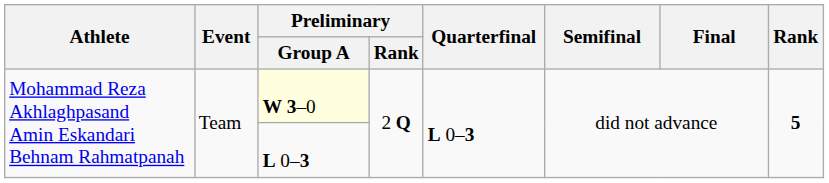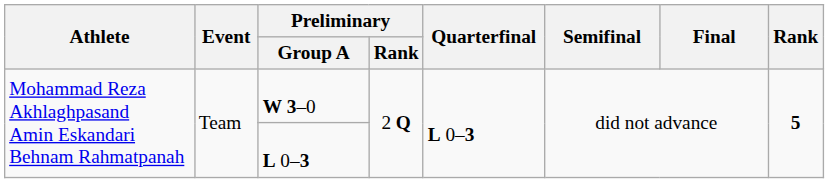W 3–0 | Preliminary / Group A: lightyellow background -> no background
